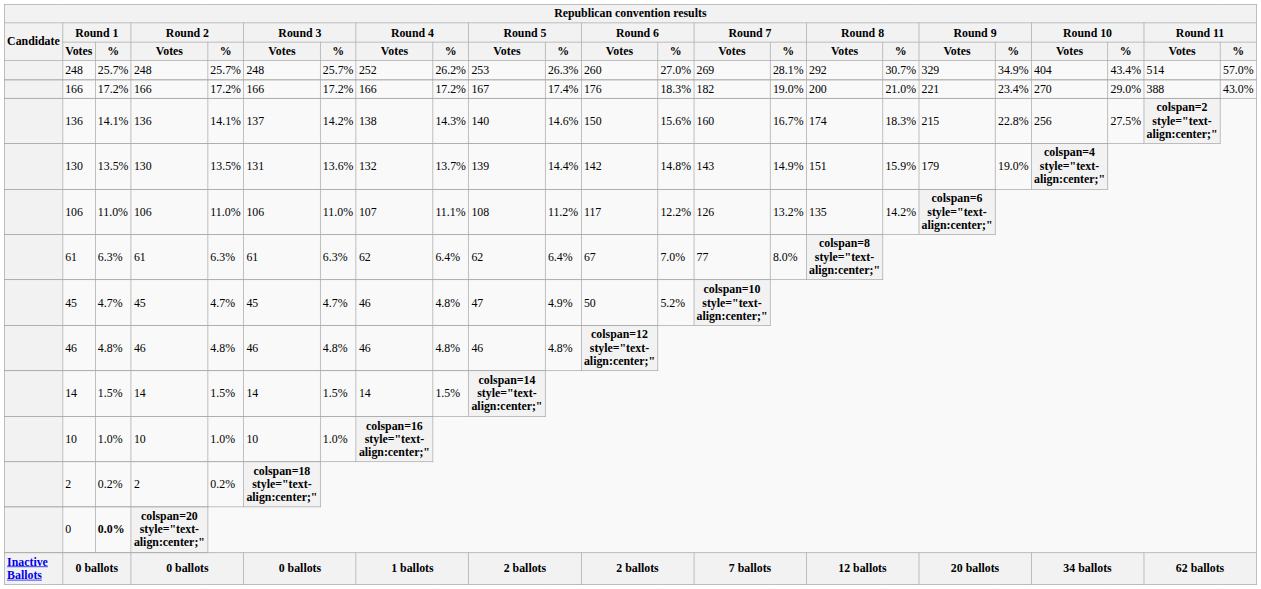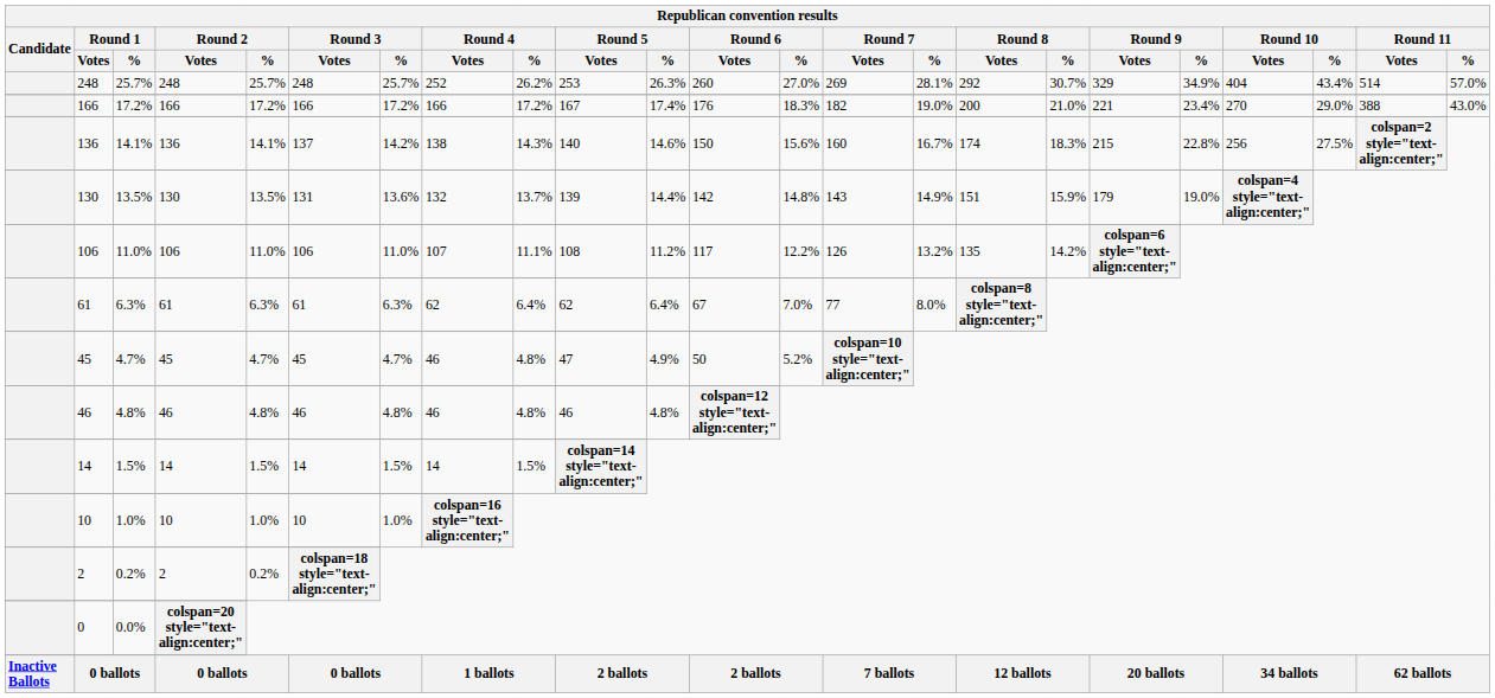0 | Round 1 / %: bold -> normal
